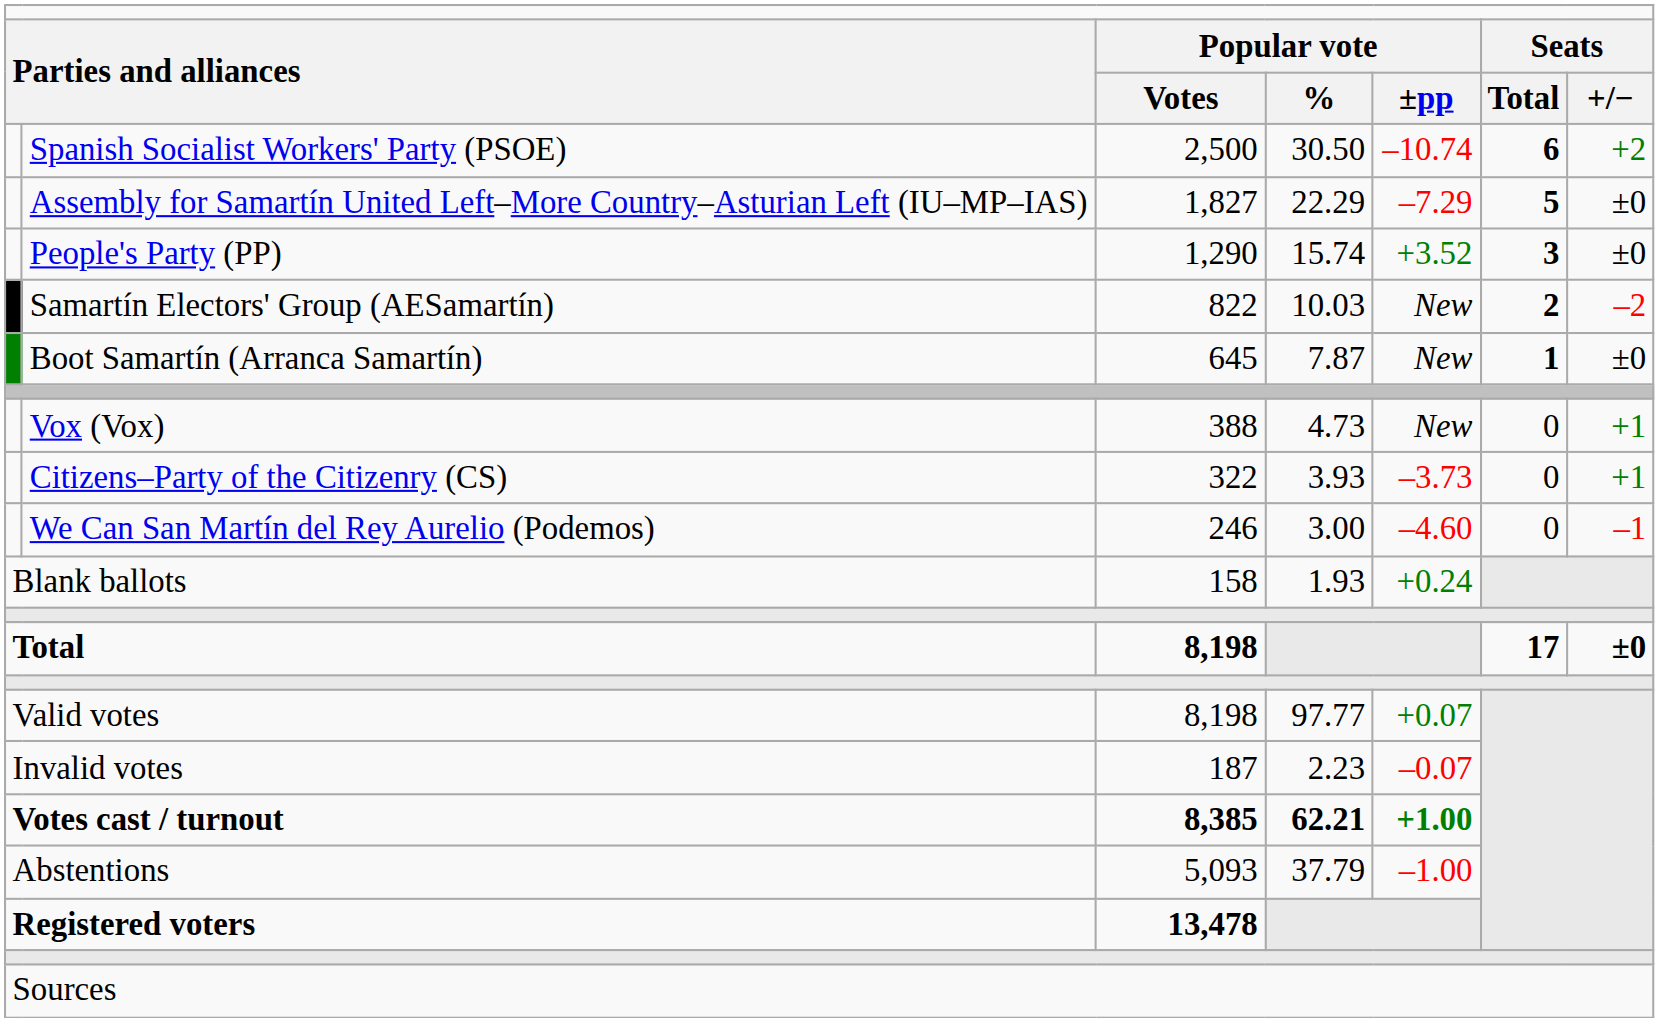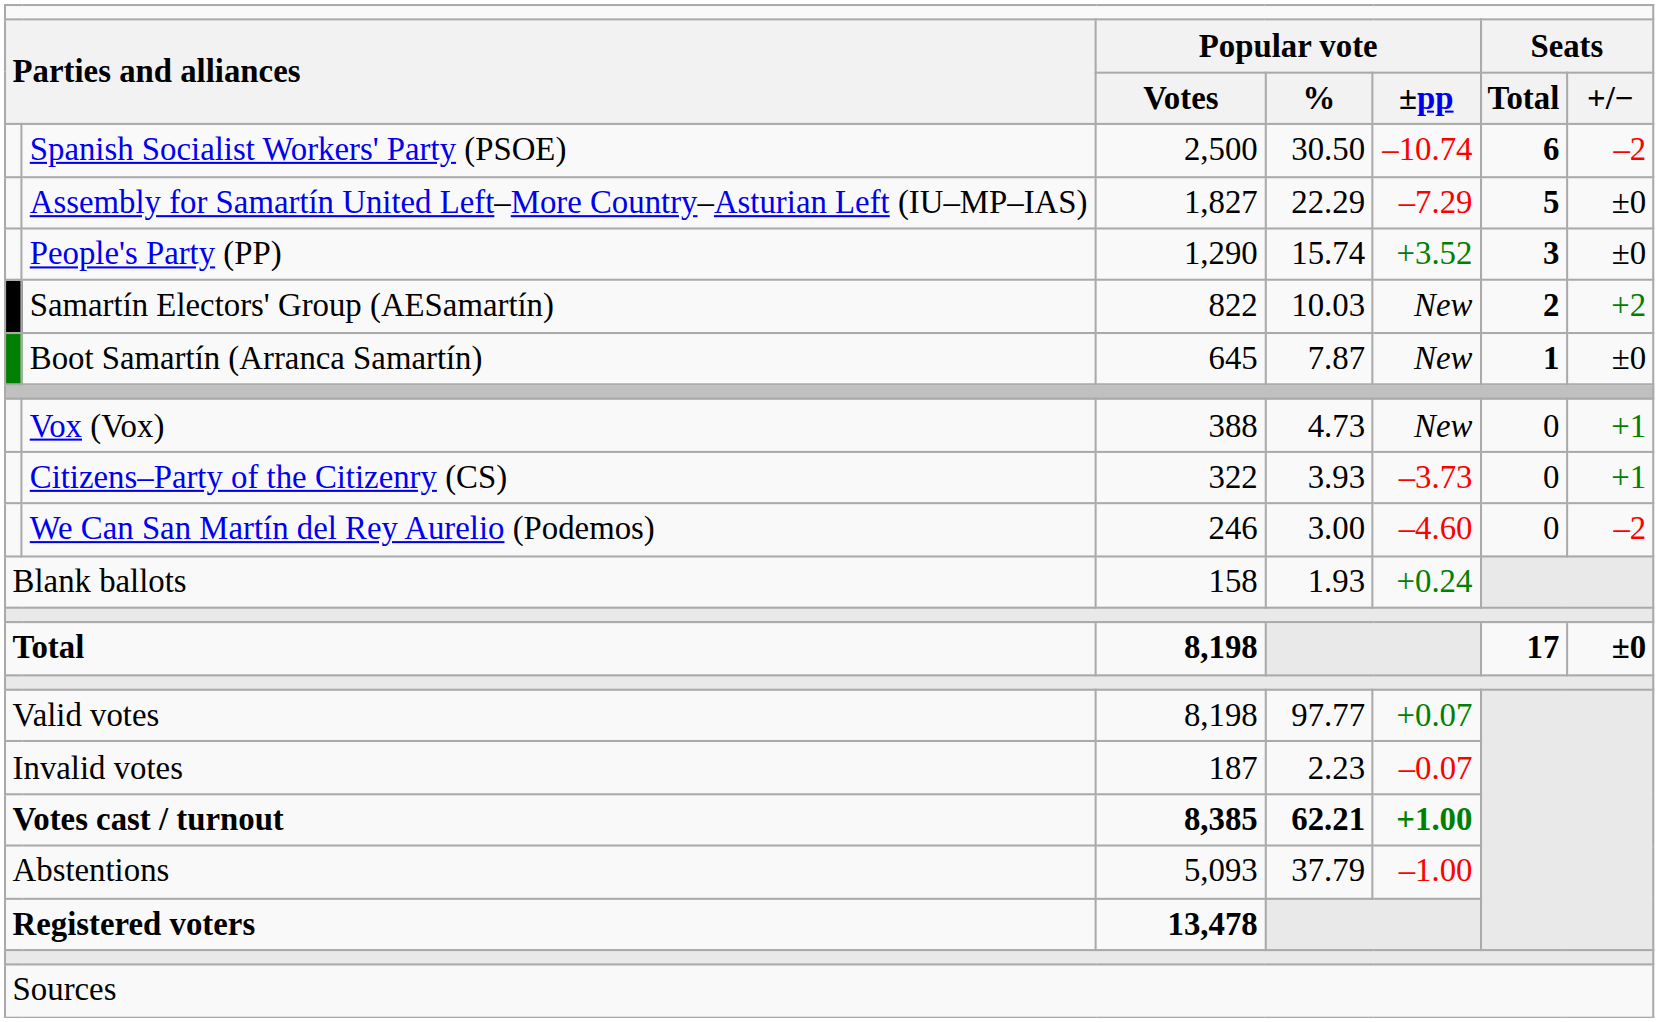Spanish Socialist Workers' Party (PSOE) | column 7: +2 -> –2
Samartín Electors' Group (AESamartín) | column 7: –2 -> +2
We Can San Martín del Rey Aurelio (Podemos) | column 7: –1 -> –2
